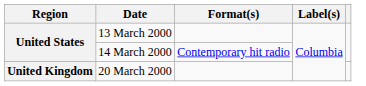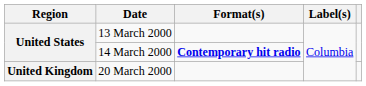14 March 2000 | Format(s): normal -> bold
